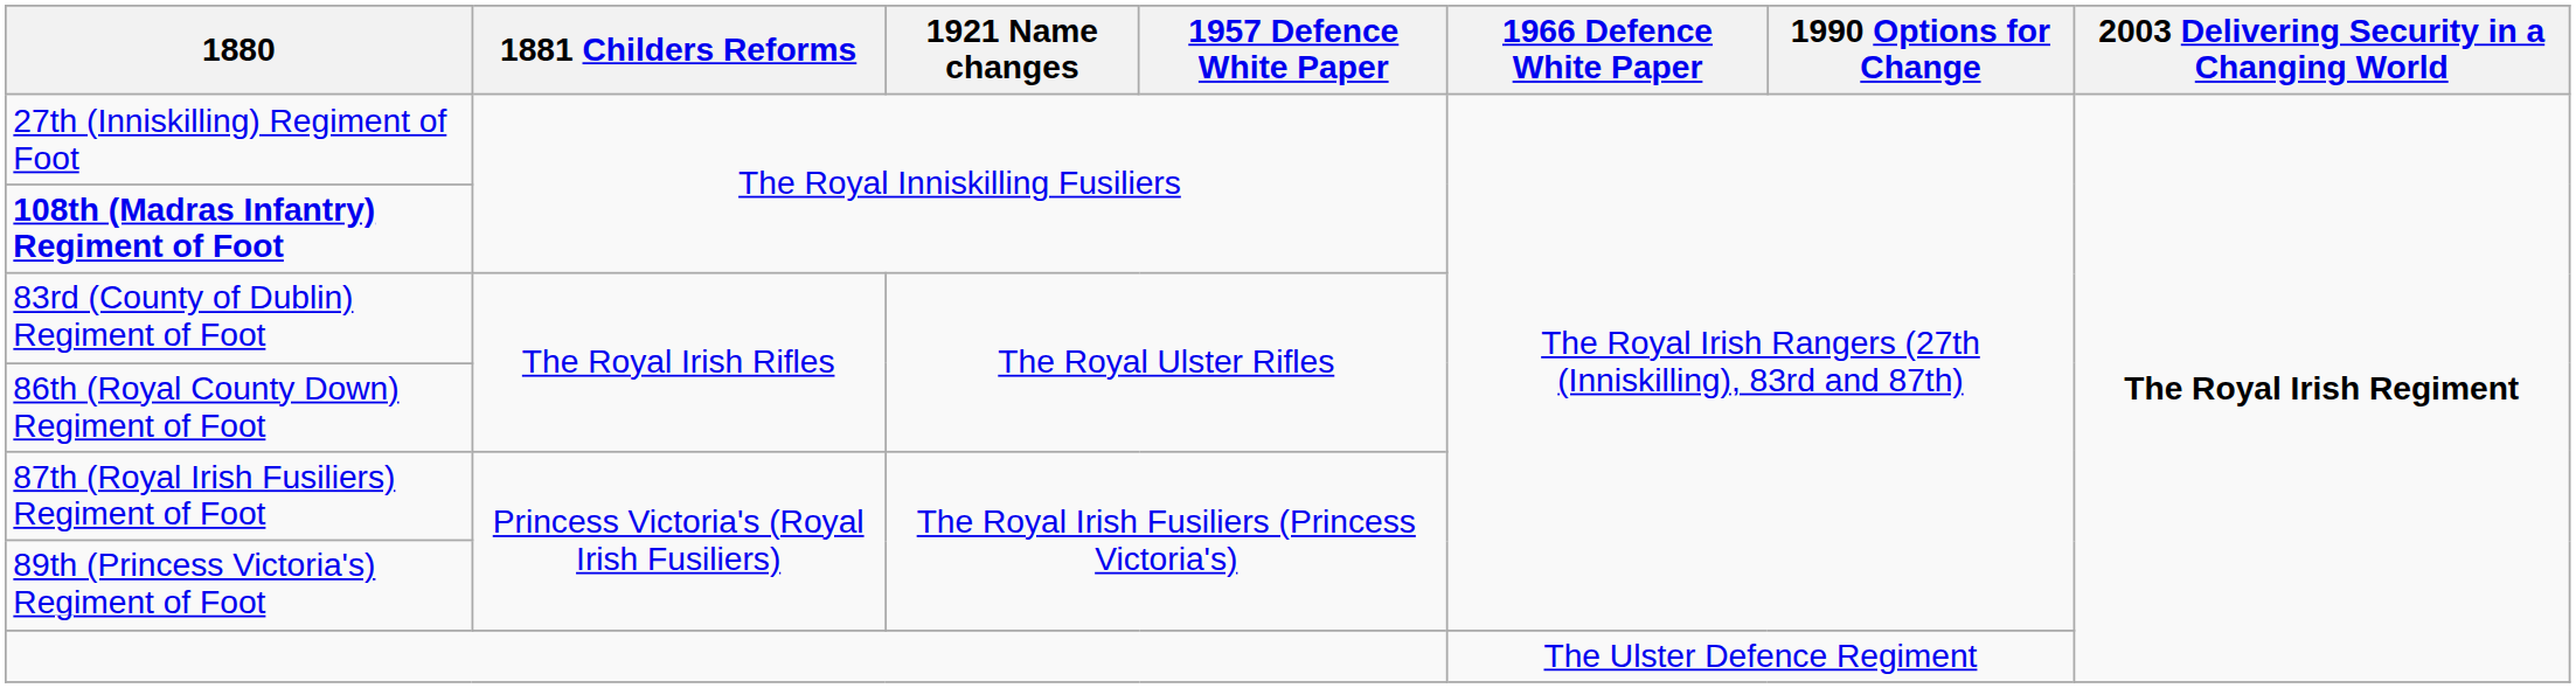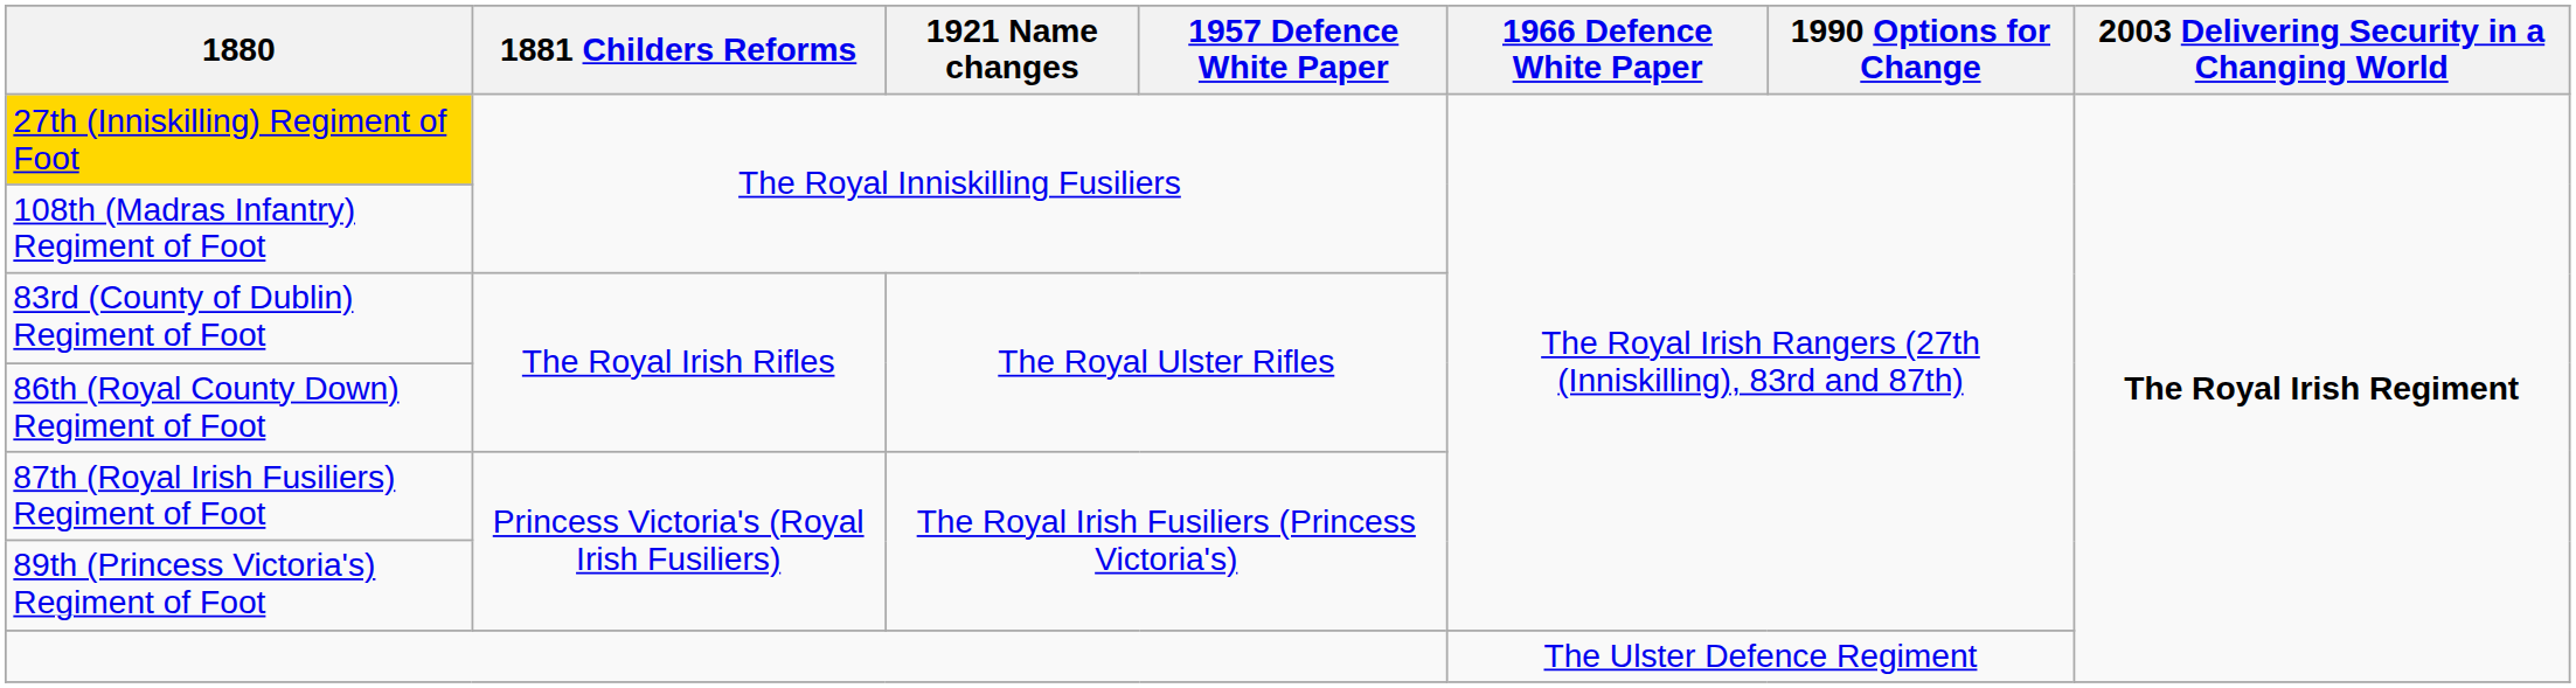27th (Inniskilling) Regiment of Foot | 1880: no background -> gold background
108th (Madras Infantry) Regiment of Foot | 1880: bold -> normal
